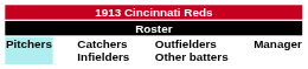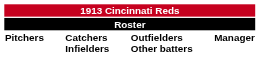Pitchers | column 1: paleturquoise background -> no background
